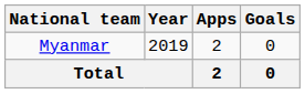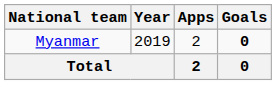Myanmar | Goals: normal -> bold
